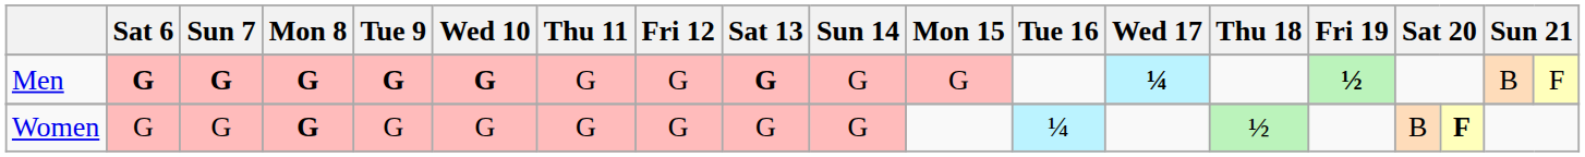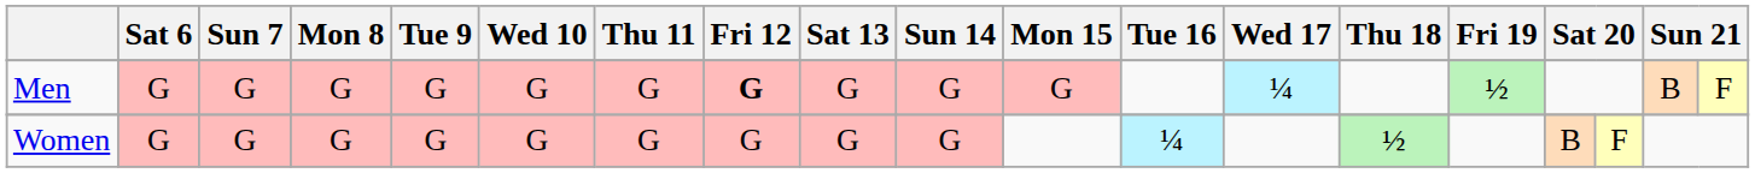Men | Sat 6: bold -> normal
Men | Sun 7: bold -> normal
Men | Mon 8: bold -> normal
Men | Tue 9: bold -> normal
Men | Wed 10: bold -> normal
Men | Fri 12: normal -> bold
Men | Sat 13: bold -> normal
Men | Wed 17: bold -> normal
Men | Fri 19: bold -> normal
Women | Mon 8: bold -> normal
Women | column 17: bold -> normal
